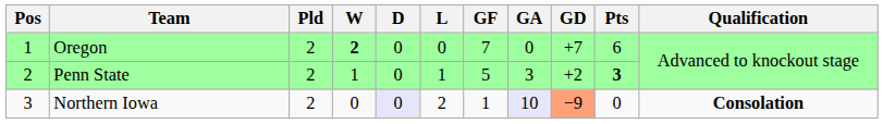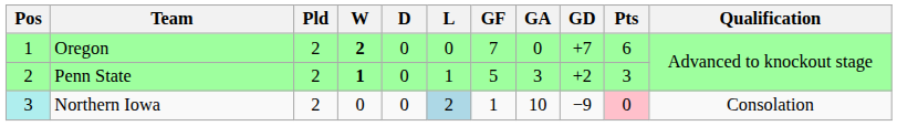Penn State | W: normal -> bold
Penn State | Pts: bold -> normal
Northern Iowa | Pos: no background -> paleturquoise background
Northern Iowa | D: lavender background -> no background
Northern Iowa | L: no background -> lightblue background
Northern Iowa | GA: lavender background -> no background
Northern Iowa | GD: lightsalmon background -> no background
Northern Iowa | Pts: no background -> pink background
Northern Iowa | Qualification: bold -> normal
